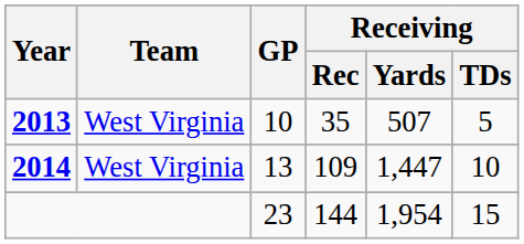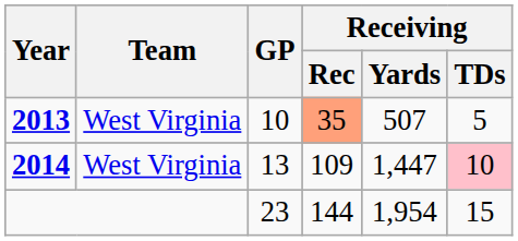2013 | Receiving / Rec: no background -> lightsalmon background
2014 | Receiving / TDs: no background -> pink background
